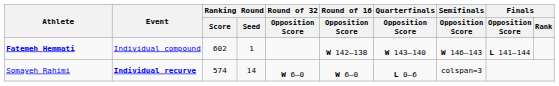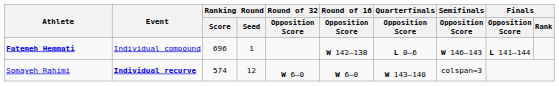Fatemeh Hemmati | Ranking Round / Score: 602 -> 696
Fatemeh Hemmati | Quarterfinals / Opposition Score: W 143–140 -> L 0–6
Somayeh Rahimi | Ranking Round / Seed: 14 -> 12
Somayeh Rahimi | Quarterfinals / Opposition Score: L 0–6 -> W 143–140
